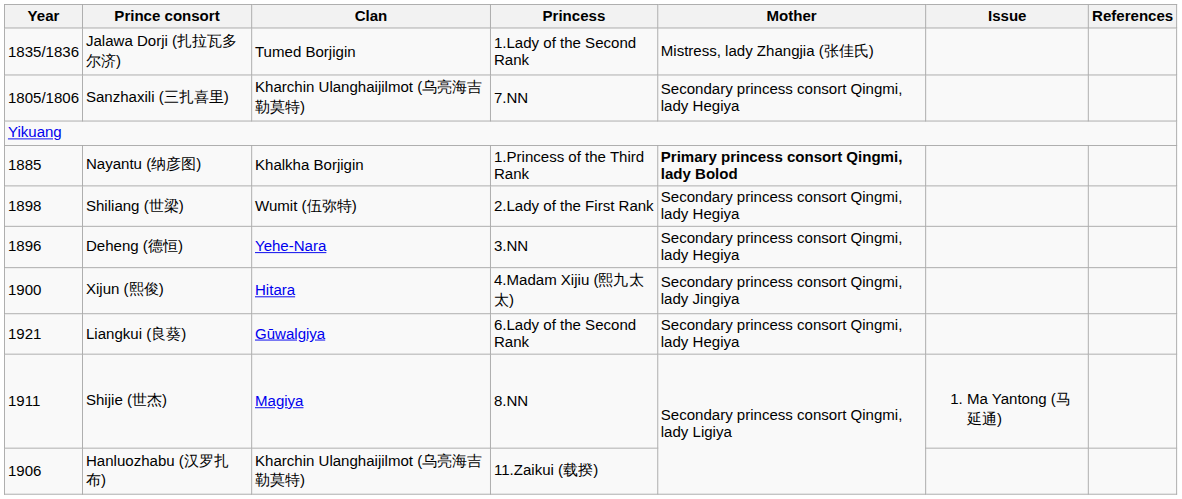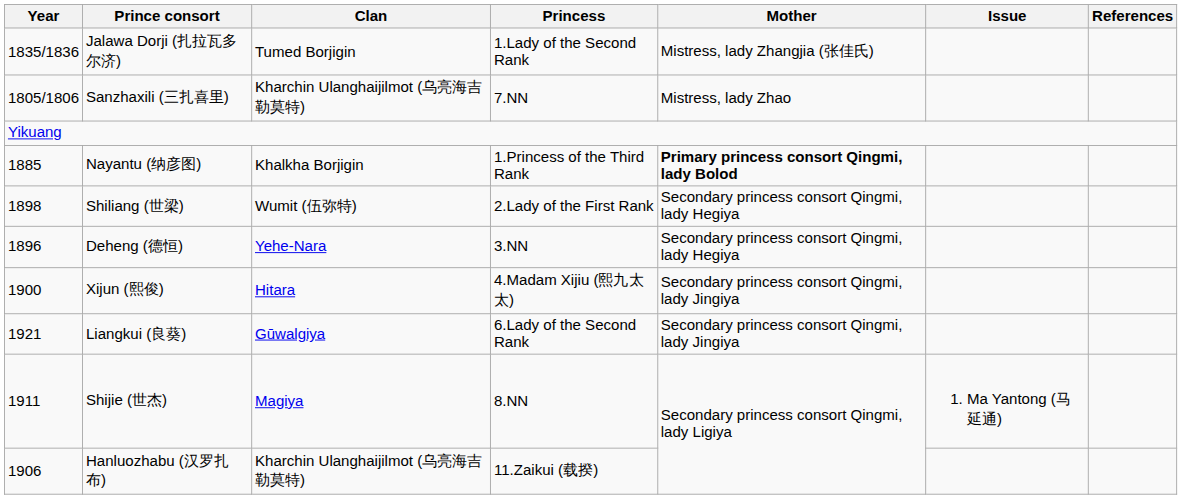Sanzhaxili (三扎喜里) | Mother: Secondary princess consort Qingmi, lady Hegiya -> Mistress, lady Zhao
Liangkui (良葵) | Mother: Secondary princess consort Qingmi, lady Hegiya -> Secondary princess consort Qingmi, lady Jingiya
